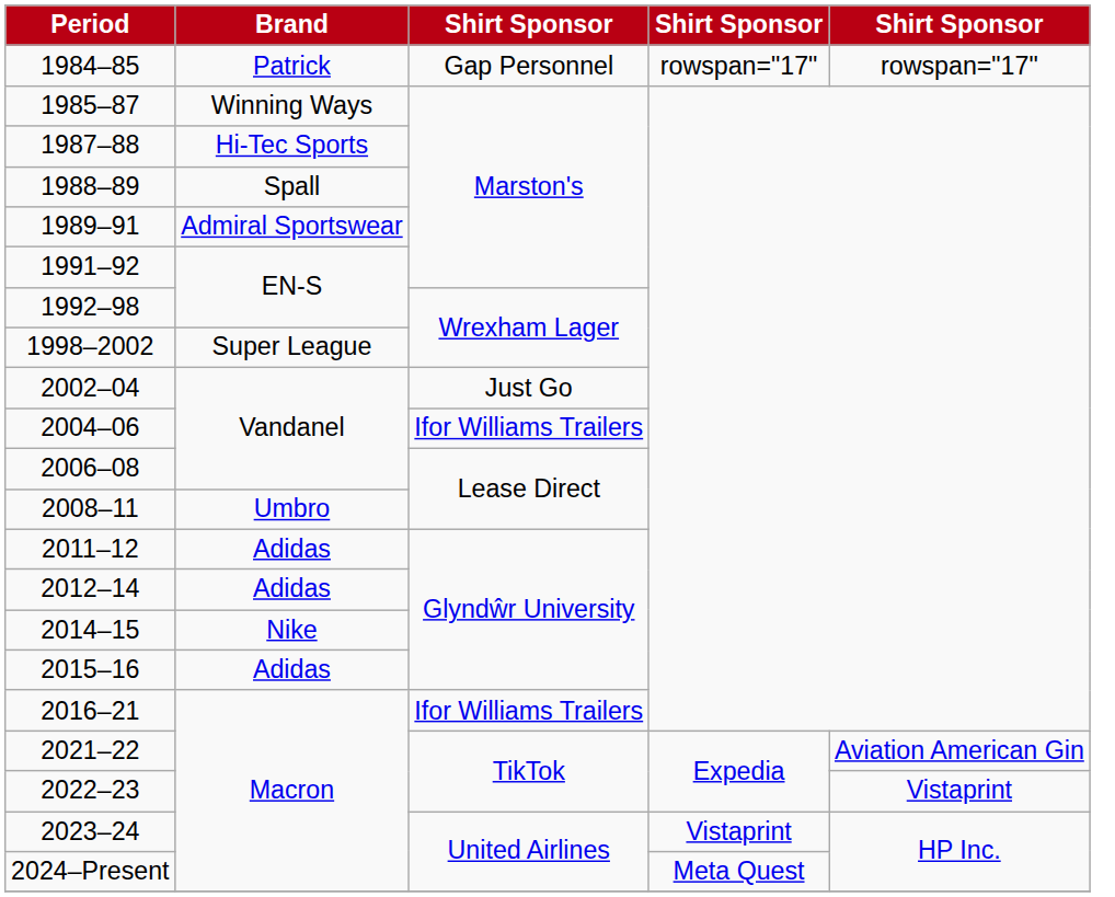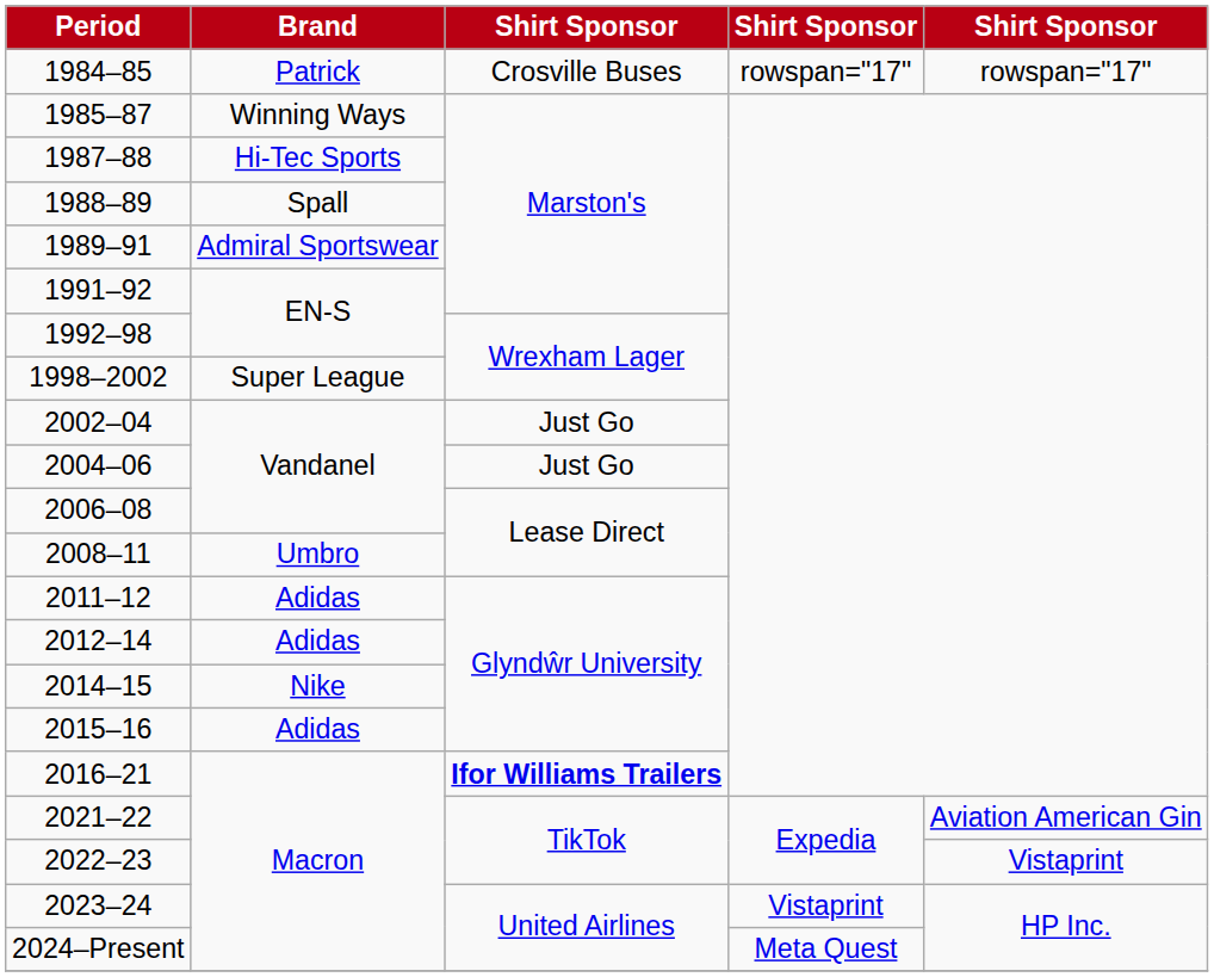1984–85 | column 3: Gap Personnel -> Crosville Buses
2004–06 | column 3: Ifor Williams Trailers -> Just Go
2016–21 | column 3: normal -> bold
